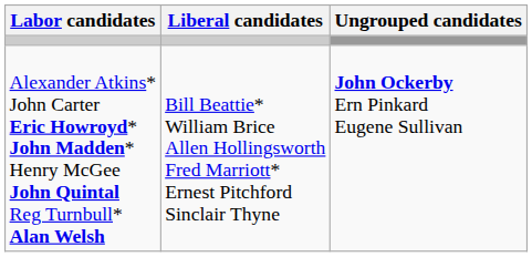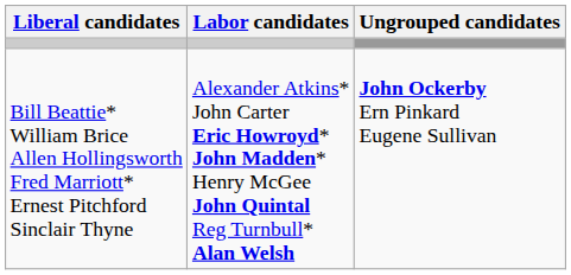columns swapped: Labor candidates <-> Liberal candidates
